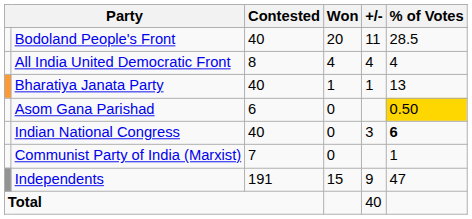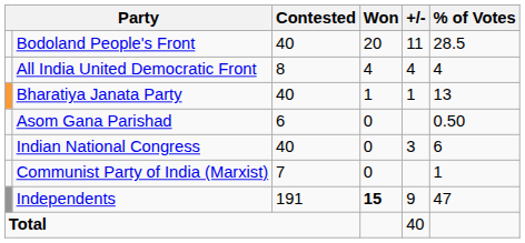Asom Gana Parishad | % of Votes: gold background -> no background
Indian National Congress | % of Votes: bold -> normal
Independents | Won: normal -> bold
